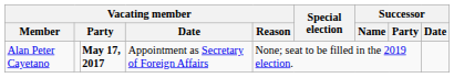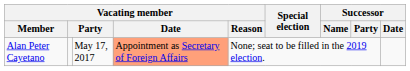Alan Peter Cayetano | column 3: bold -> normal
Alan Peter Cayetano | Vacating member / Date: no background -> lightsalmon background
